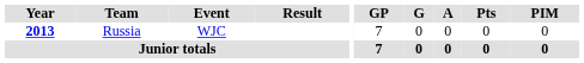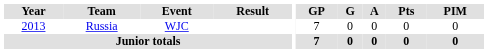Russia | Year: bold -> normal
